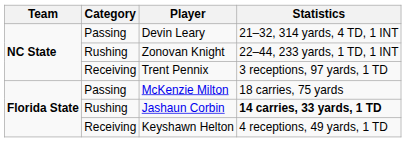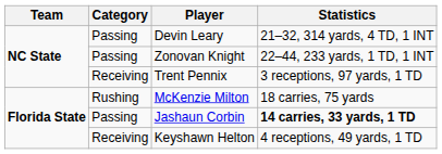Zonovan Knight | Category: Rushing -> Passing
McKenzie Milton | Category: Passing -> Rushing
Jashaun Corbin | Category: Rushing -> Passing
